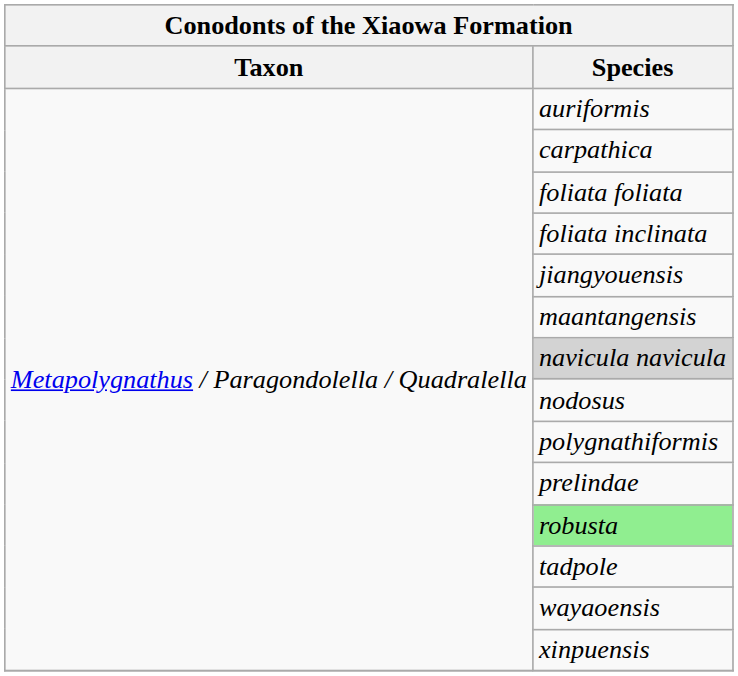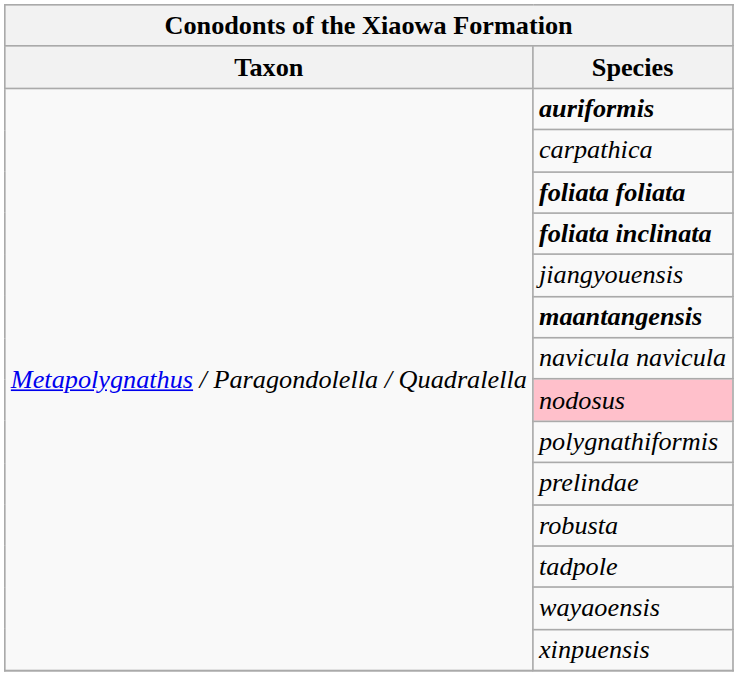auriformis | Species: normal -> bold
foliata foliata | Species: normal -> bold
foliata inclinata | Species: normal -> bold
maantangensis | Species: normal -> bold
navicula navicula | Species: lightgrey background -> no background
nodosus | Species: no background -> pink background
robusta | Species: lightgreen background -> no background
